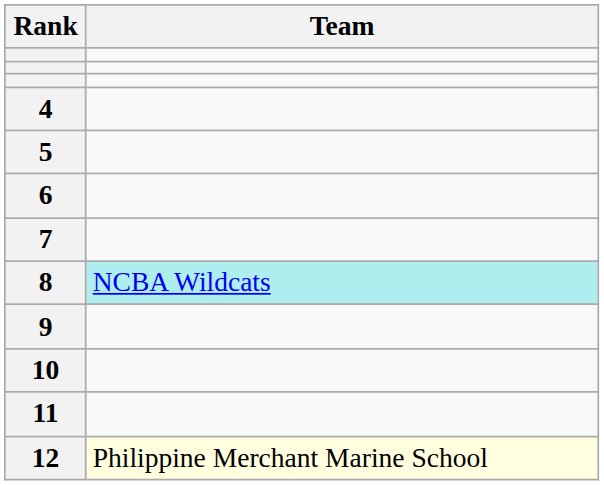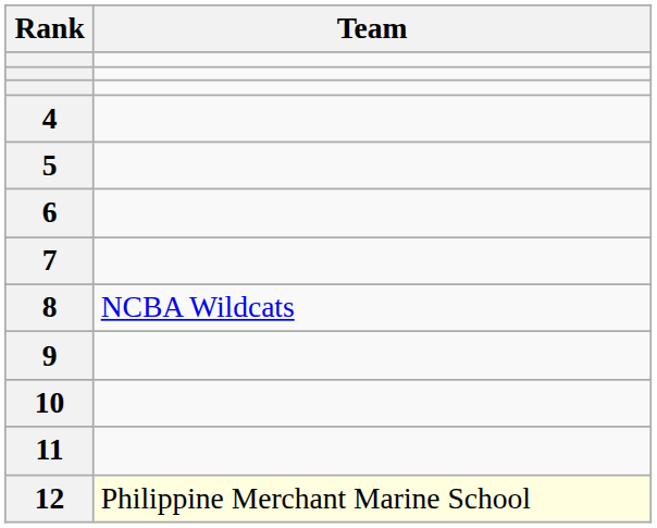row 9 | Team: paleturquoise background -> no background
